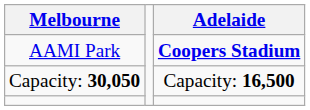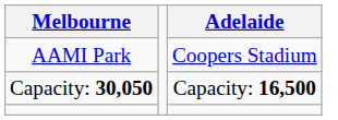AAMI Park | Adelaide: bold -> normal
